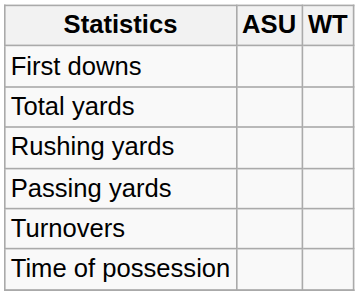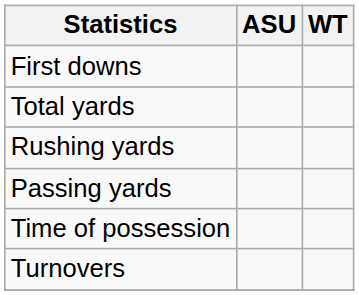rows swapped: Turnovers <-> Time of possession
